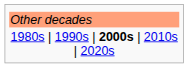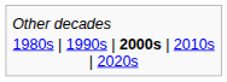row 1 | column 1: lightsalmon background -> no background
